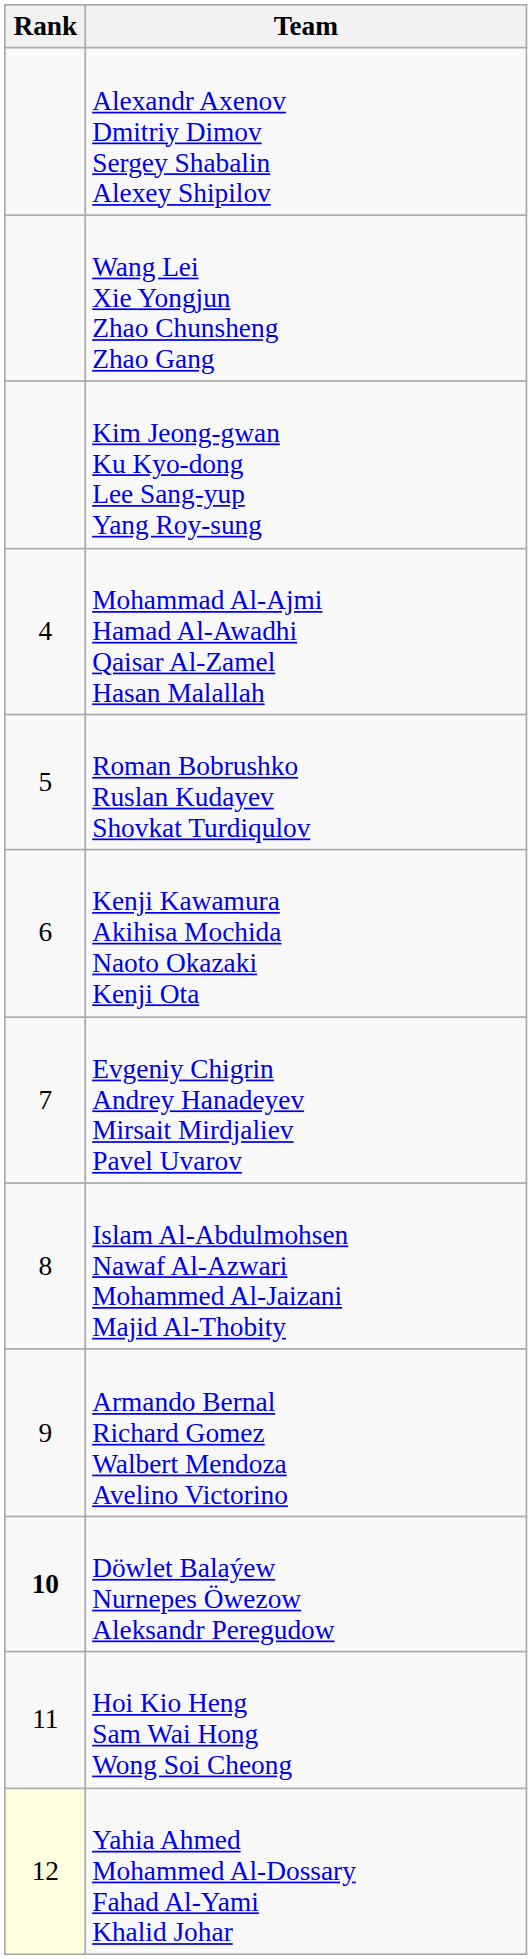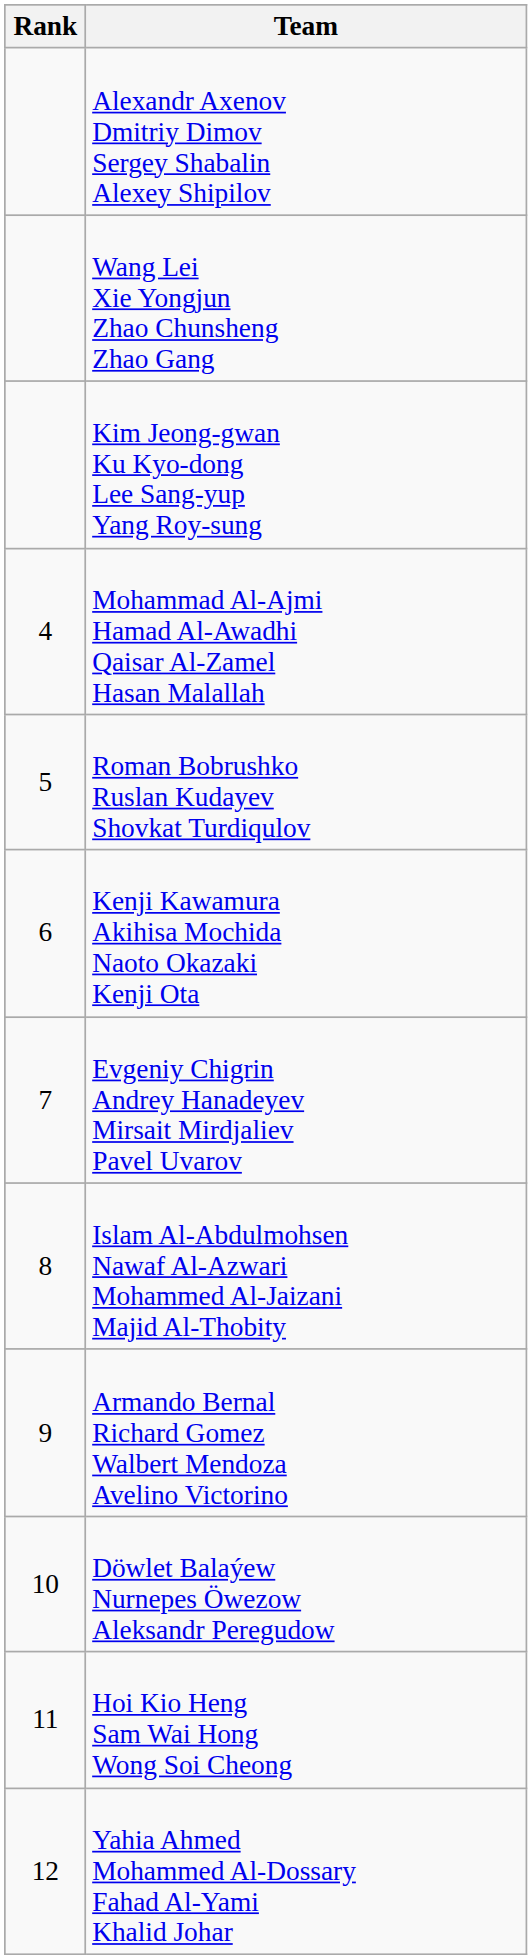Döwlet Balaýew Nurnepes Öwezow Aleksandr Peregudow | Rank: bold -> normal
Yahia Ahmed Mohammed Al-Dossary Fahad Al-Yami Khalid Johar | Rank: lightyellow background -> no background
